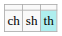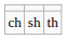ch | column 3: paleturquoise background -> no background
